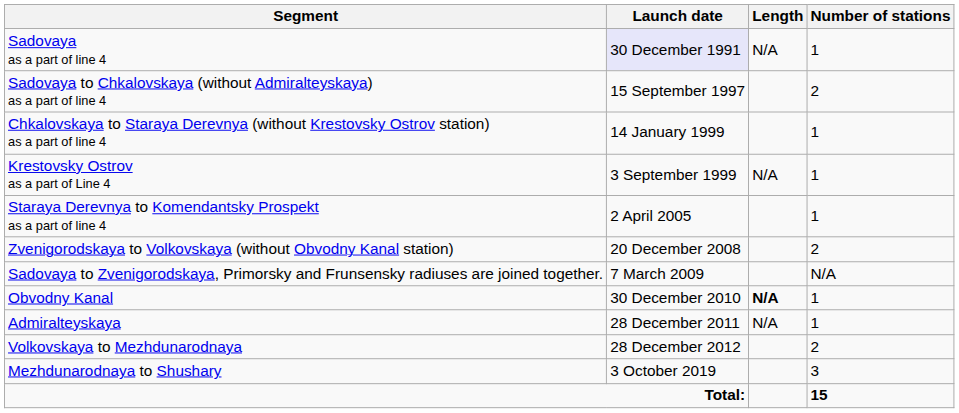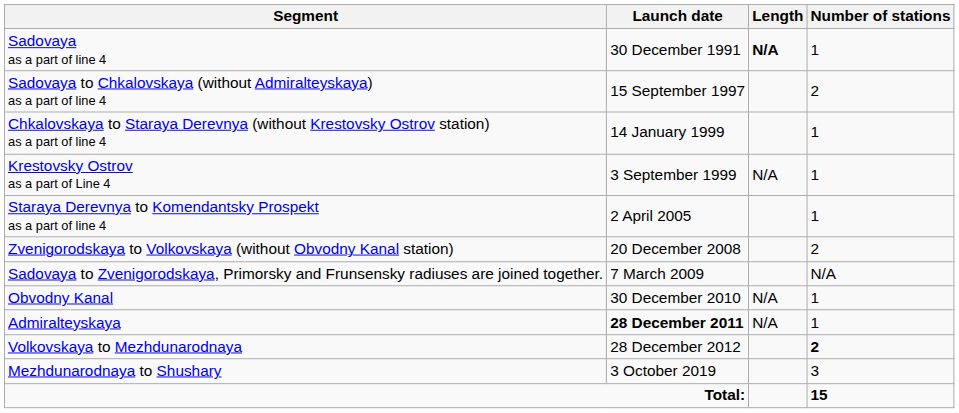Sadovaya as a part of line 4 | Launch date: lavender background -> no background
Sadovaya as a part of line 4 | Length: normal -> bold
Obvodny Kanal | Length: bold -> normal
Admiralteyskaya | Launch date: normal -> bold
Volkovskaya to Mezhdunarodnaya | Number of stations: normal -> bold
